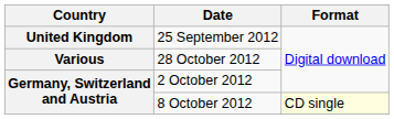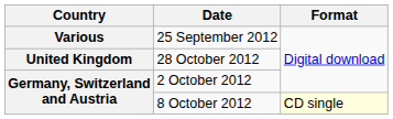25 September 2012 | Country: United Kingdom -> Various
28 October 2012 | Country: Various -> United Kingdom
